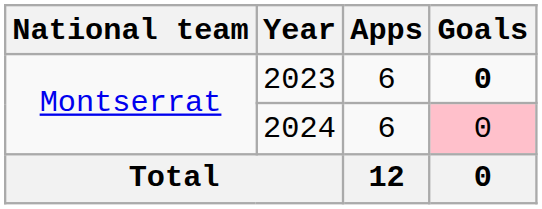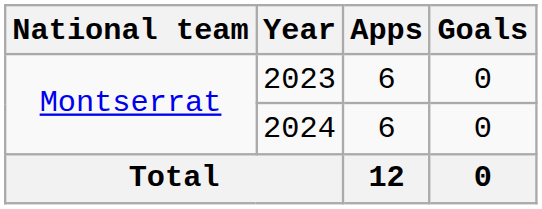2023 | Goals: bold -> normal
2024 | Goals: pink background -> no background
